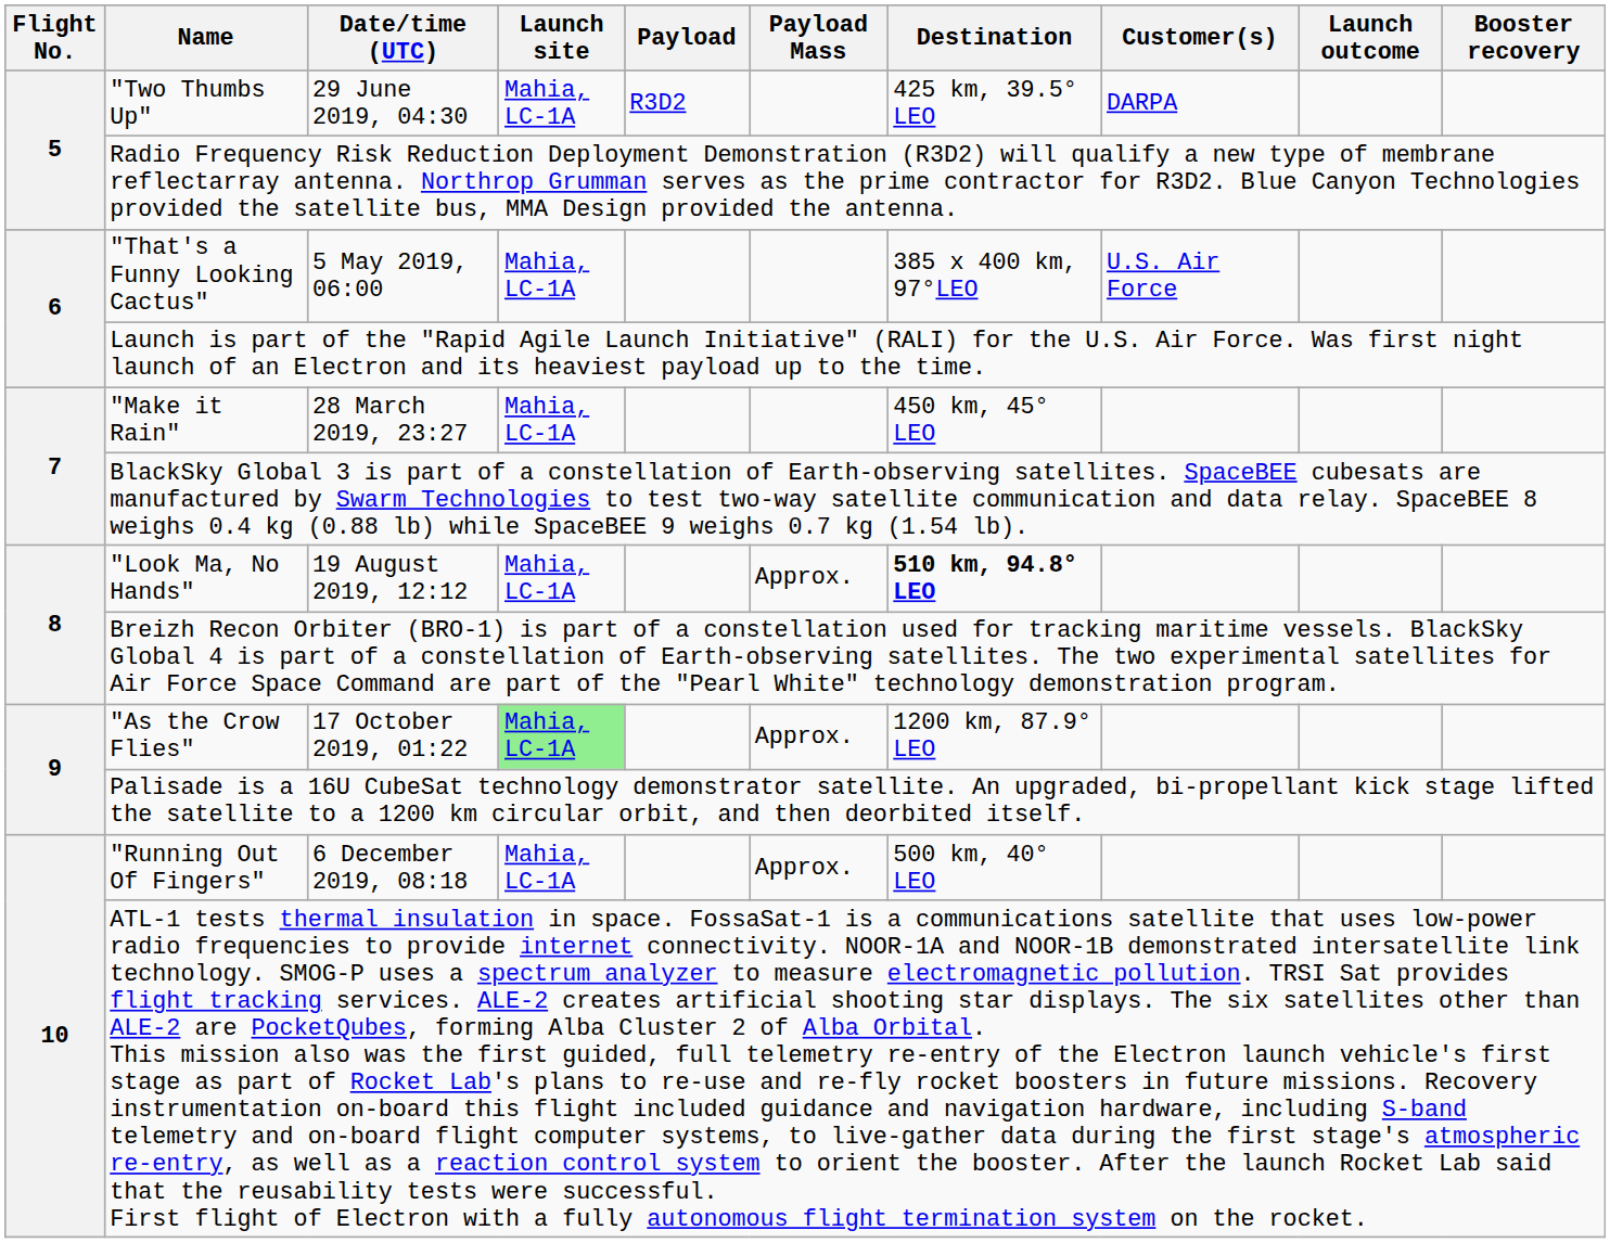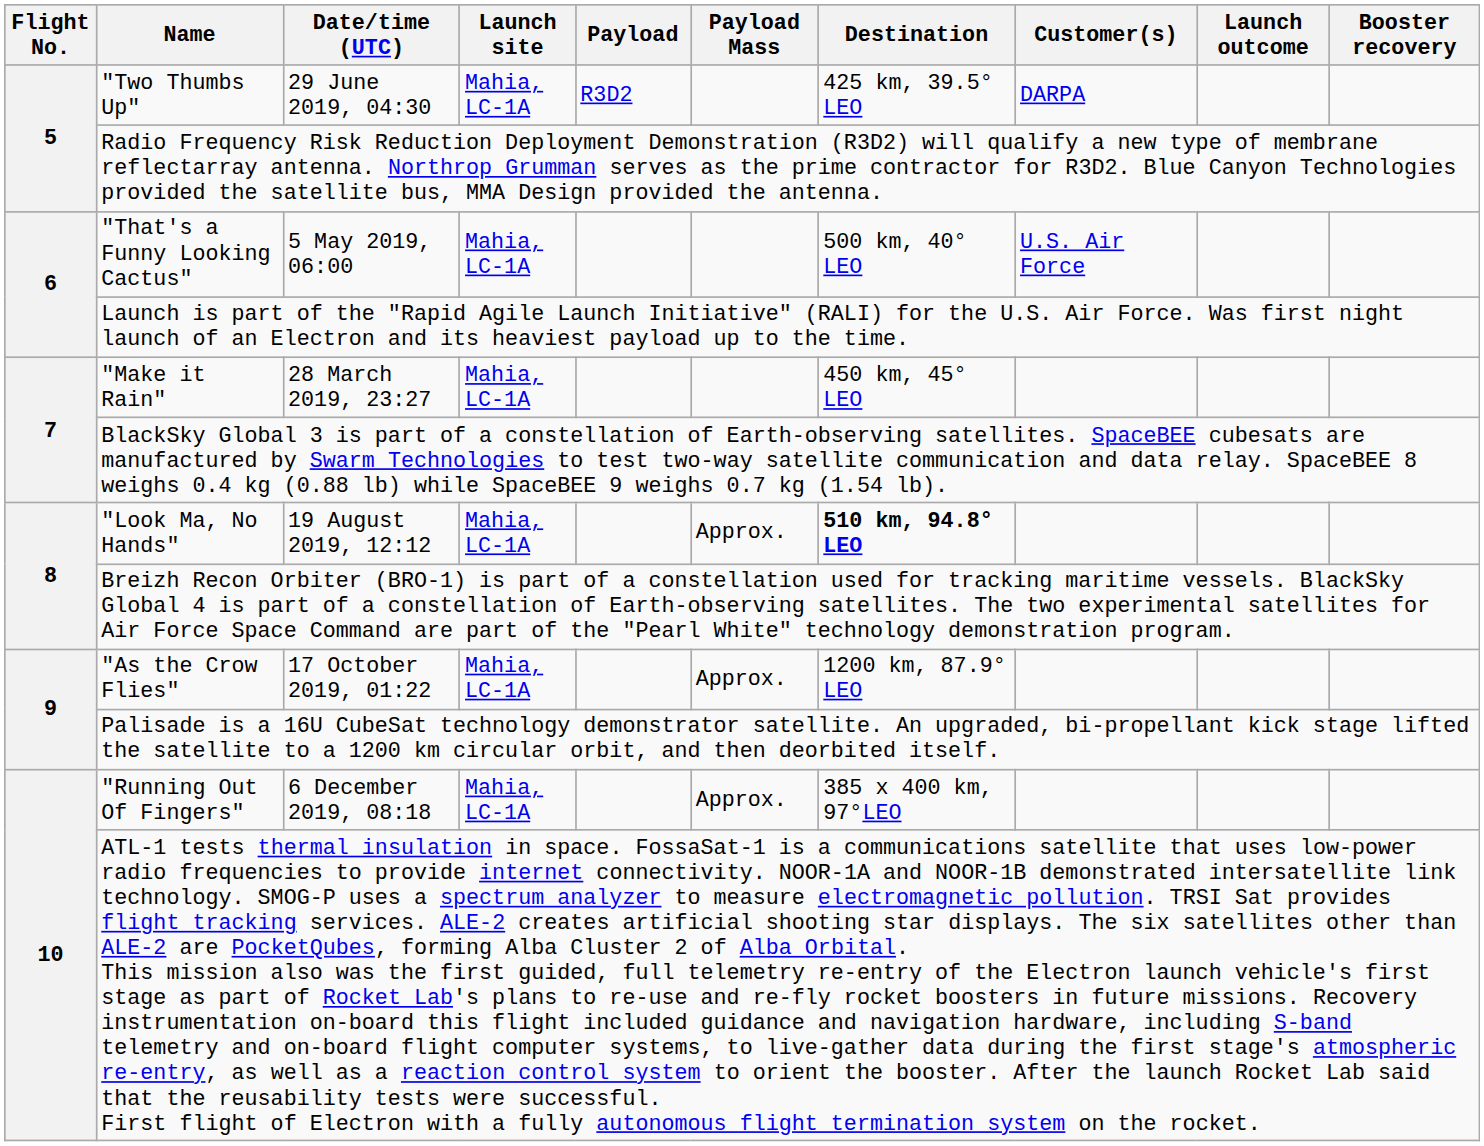"That's a Funny Looking Cactus" | Destination: 385 x 400 km, 97°LEO -> 500 km, 40° LEO
"As the Crow Flies" | Launch site: lightgreen background -> no background
"Running Out Of Fingers" | Destination: 500 km, 40° LEO -> 385 x 400 km, 97°LEO
